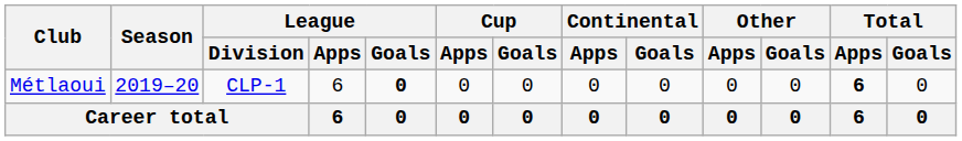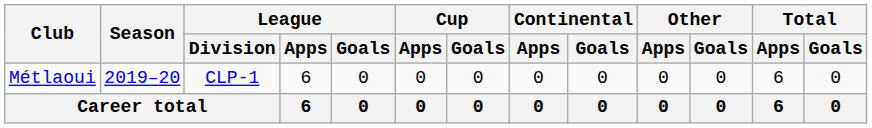Métlaoui | League / Goals: bold -> normal
Métlaoui | Total / Apps: bold -> normal
